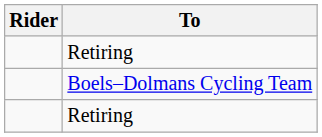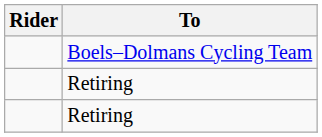row 2 | To: Retiring -> Boels–Dolmans Cycling Team
row 3 | To: Boels–Dolmans Cycling Team -> Retiring
